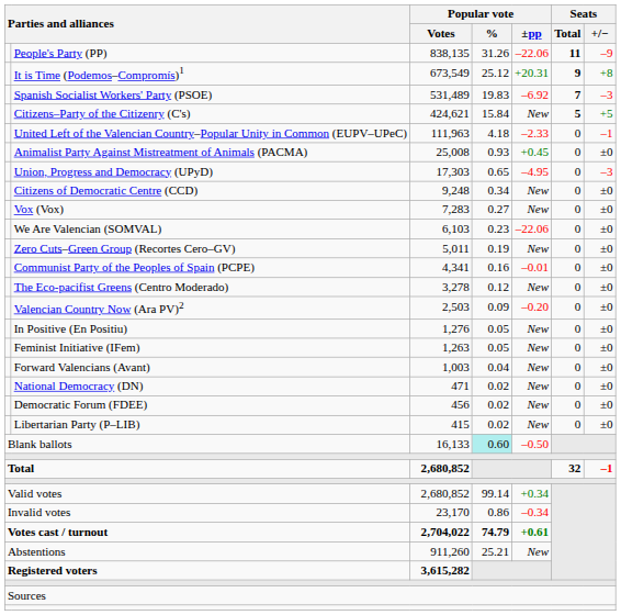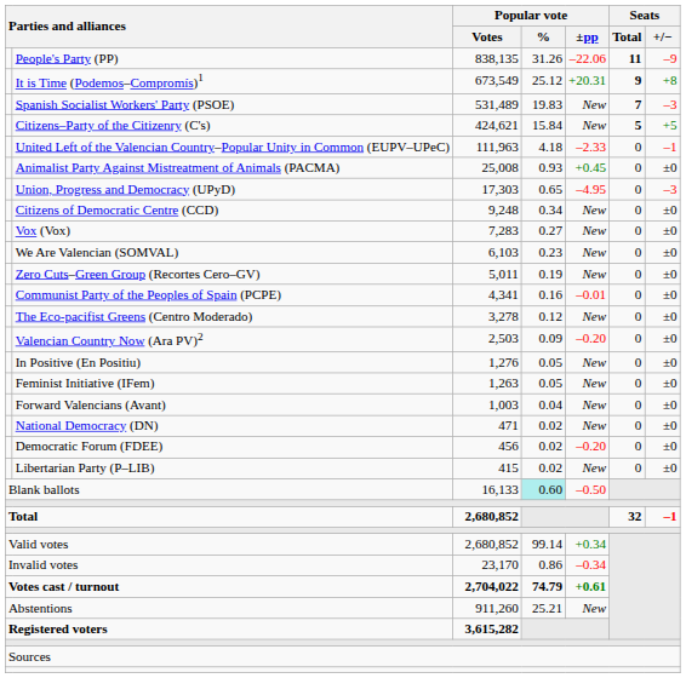Spanish Socialist Workers' Party (PSOE) | Popular vote / ±pp: –6.92 -> New
We Are Valencian (SOMVAL) | Popular vote / ±pp: –22.06 -> New
Democratic Forum (FDEE) | Popular vote / ±pp: New -> –0.20
